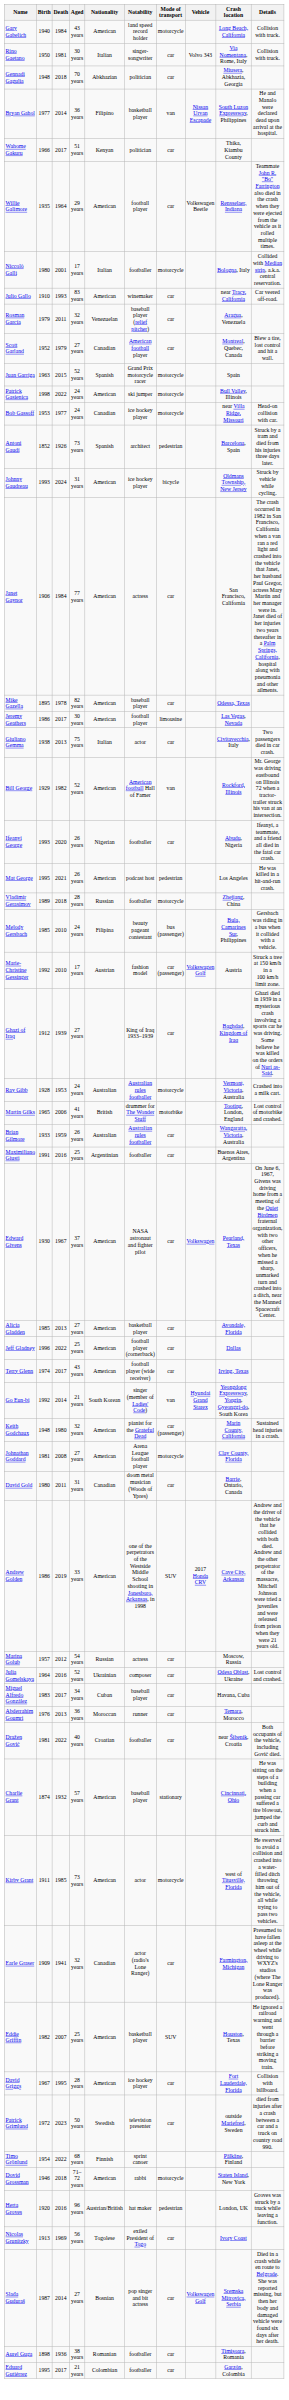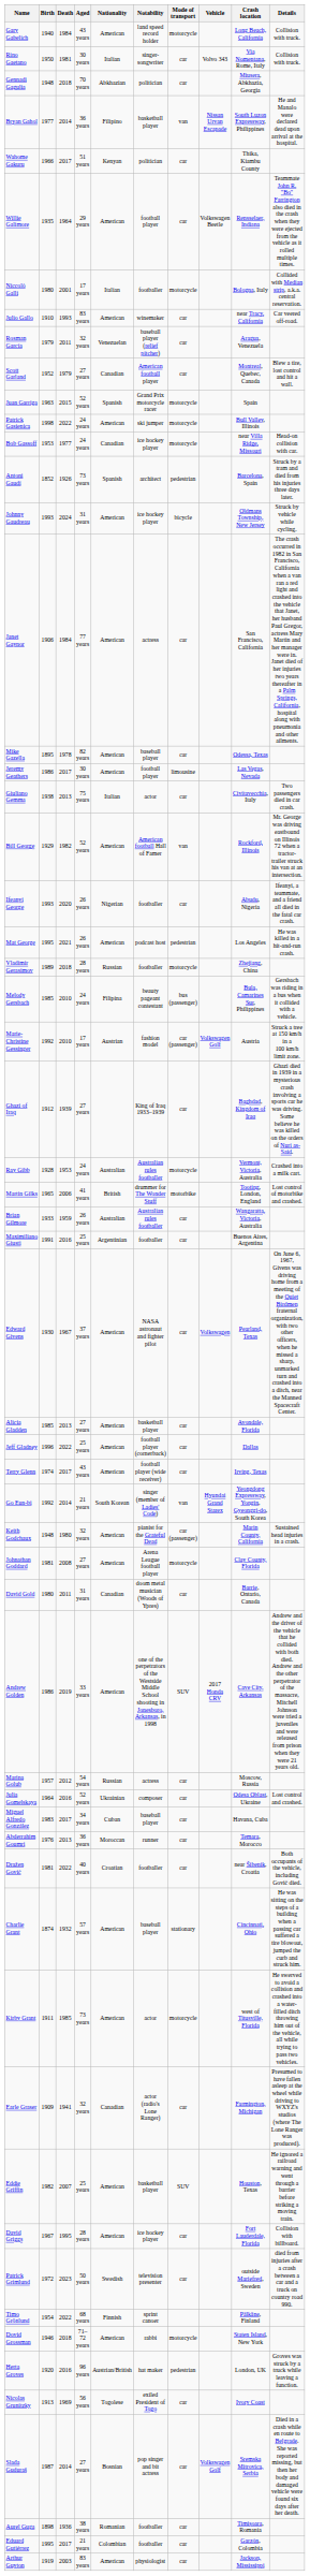+ row: Arthur Guyton | 1919 | 2003 | 83 years | American | physiologist | car | Jackson, Mississippi
